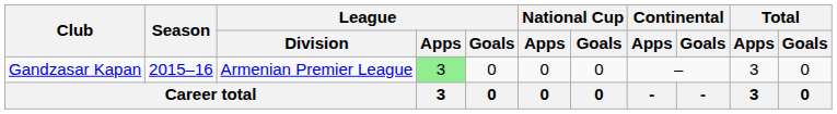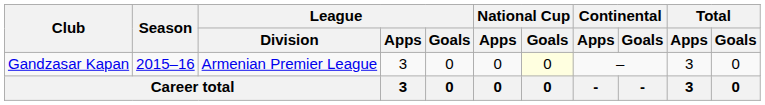Gandzasar Kapan | League / Apps: lightgreen background -> no background
Gandzasar Kapan | National Cup / Goals: no background -> lightyellow background
